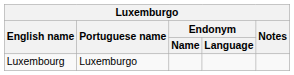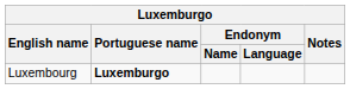Luxembourg | Portuguese name: normal -> bold
